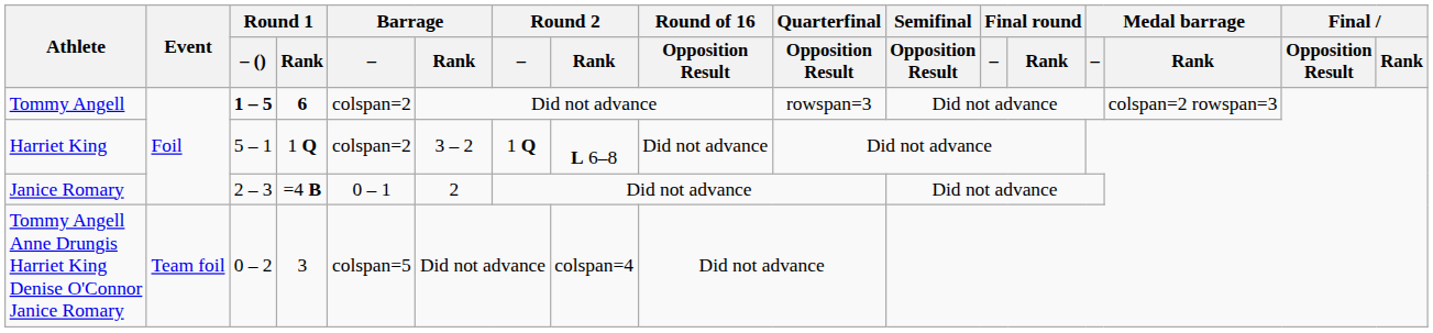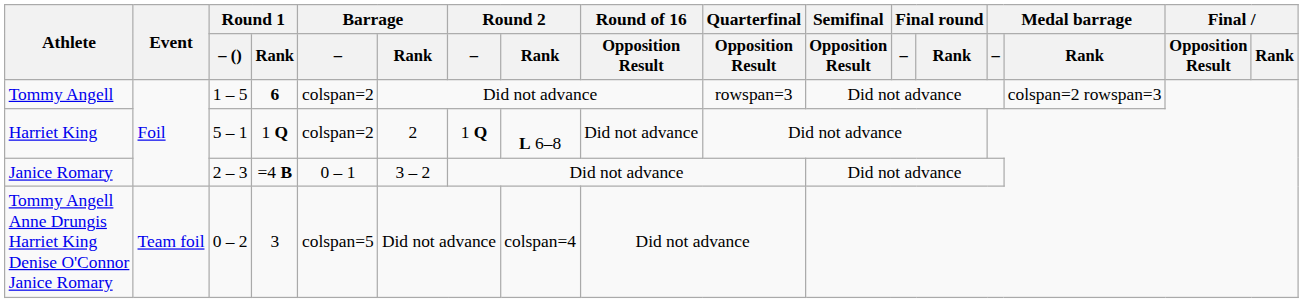Tommy Angell | Round 1 / – (): bold -> normal
Harriet King | Barrage / Rank: 3 – 2 -> 2
Janice Romary | Barrage / Rank: 2 -> 3 – 2
